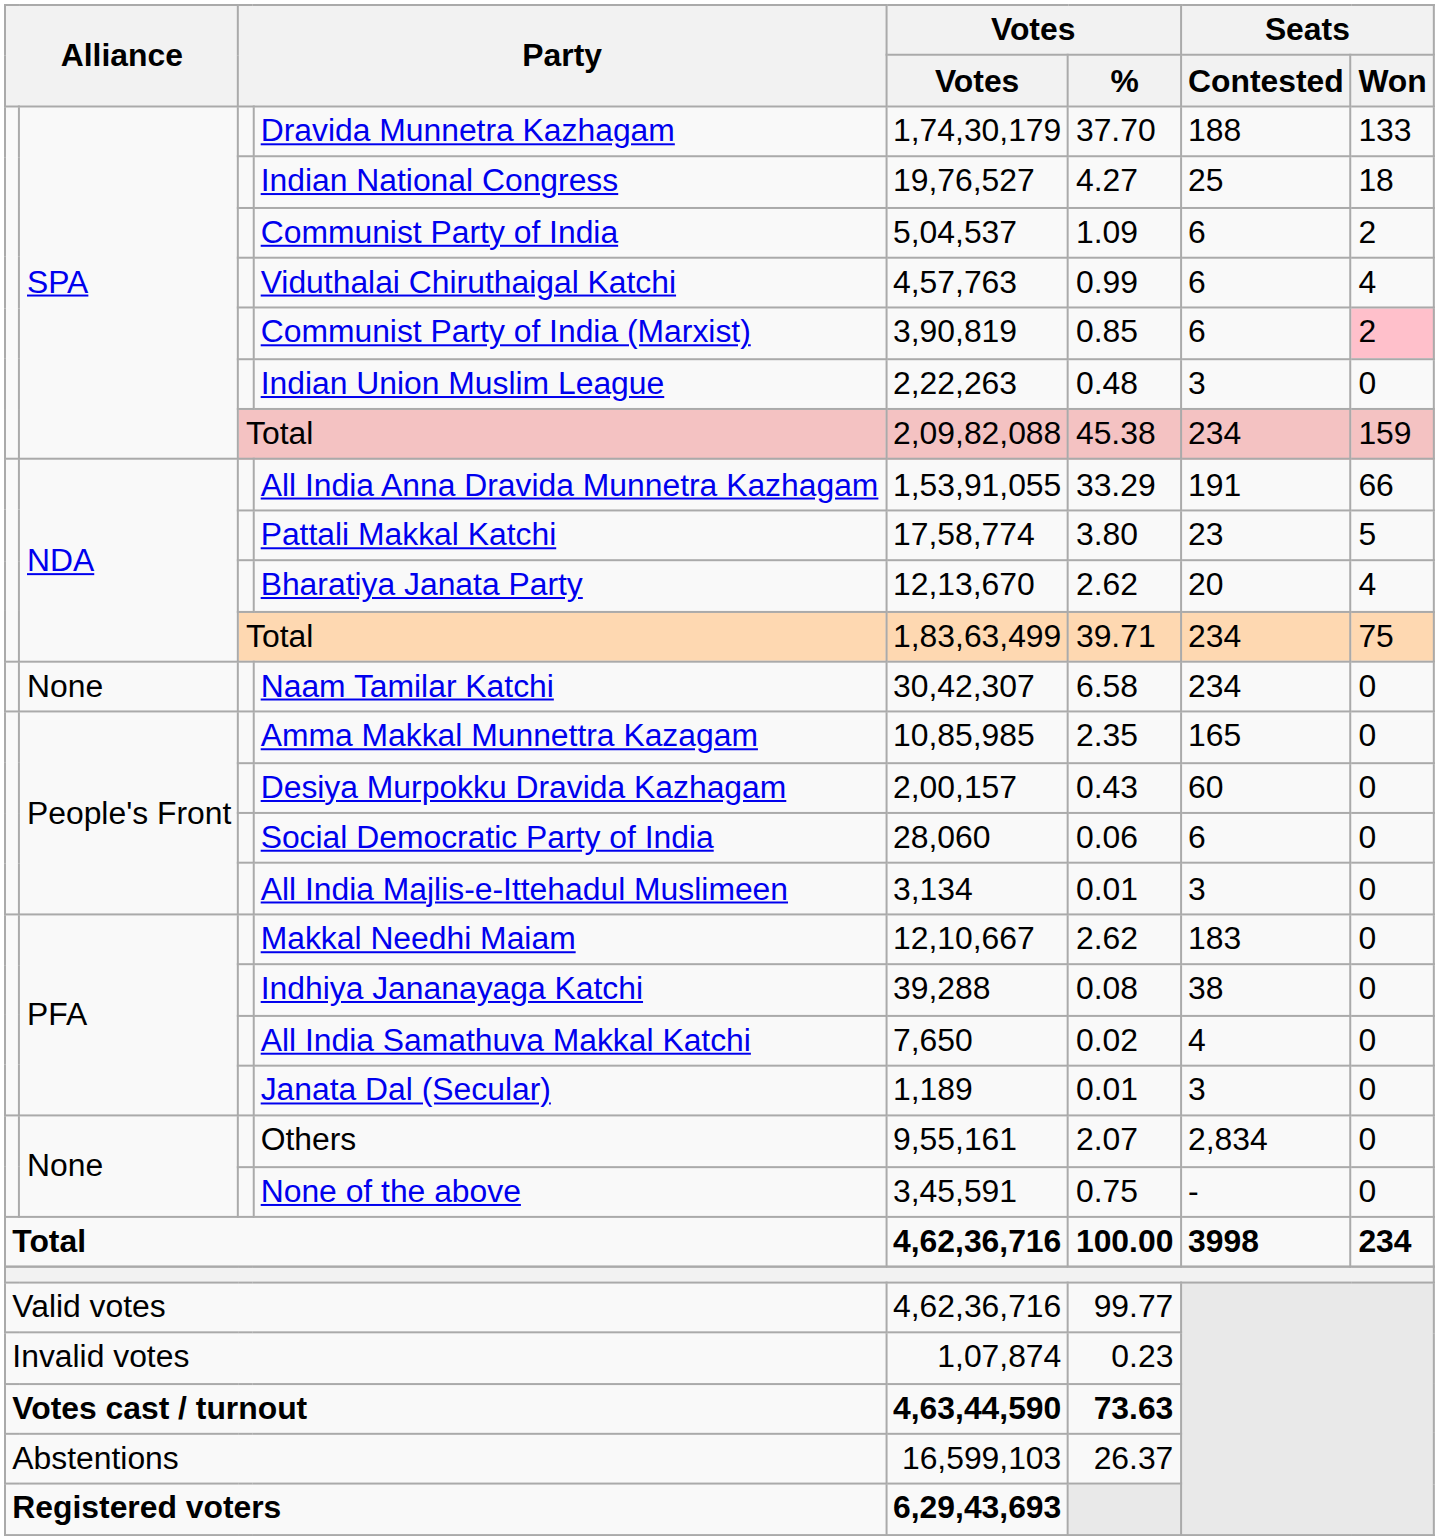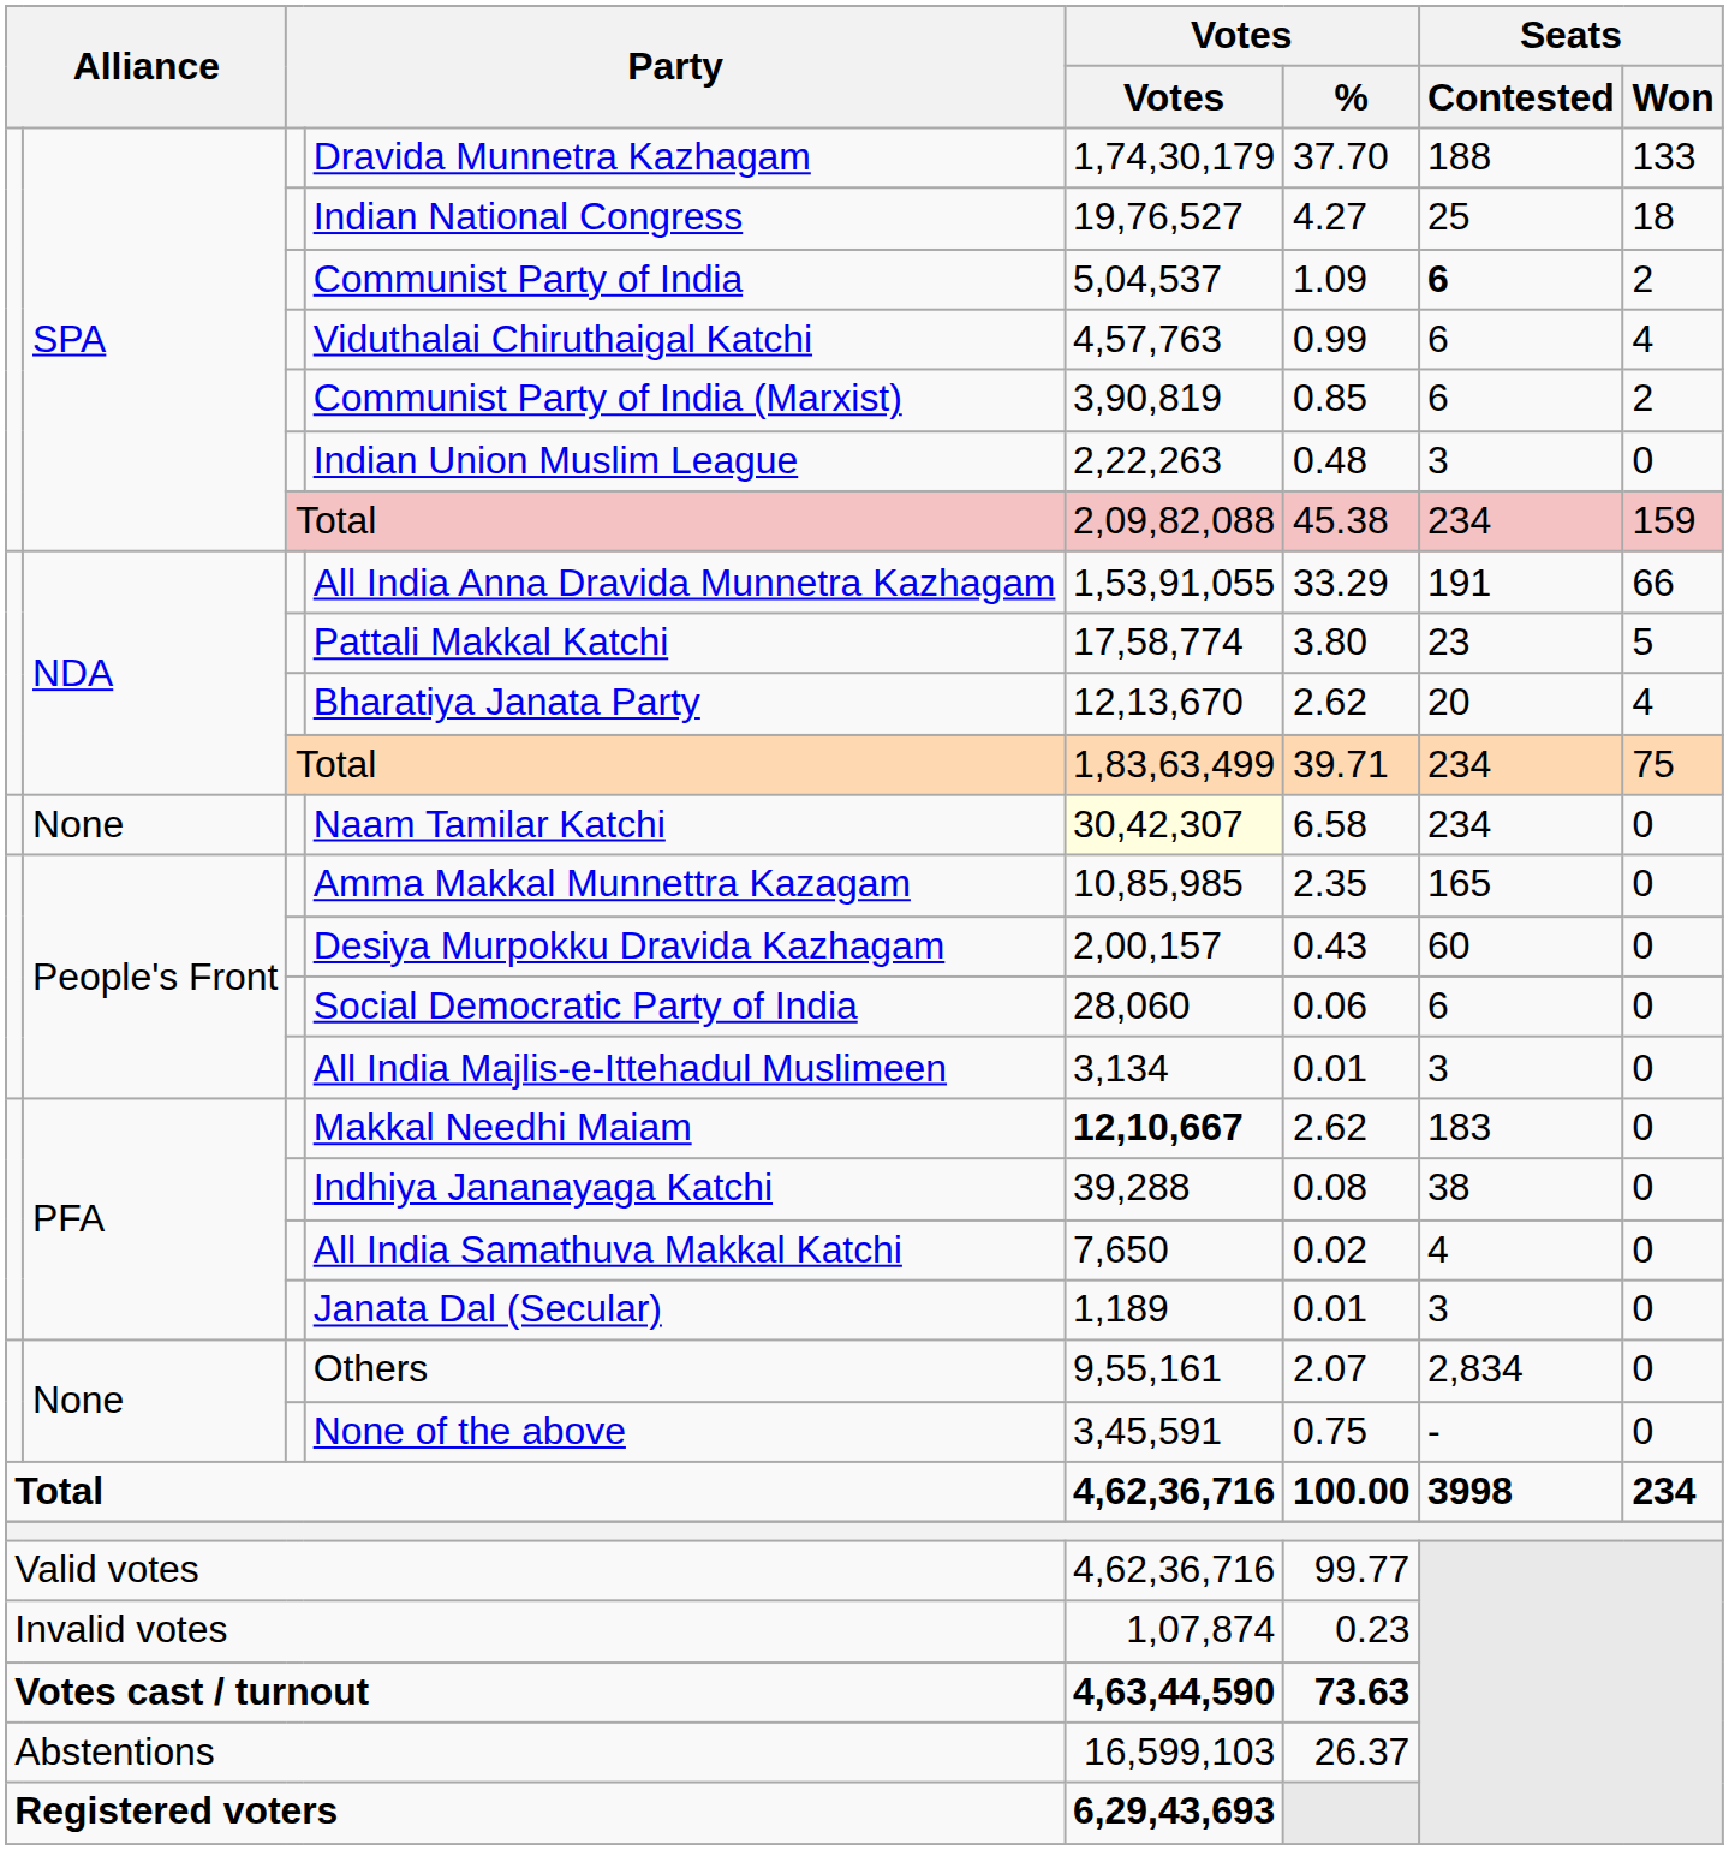Communist Party of India | Seats / Contested: normal -> bold
Communist Party of India (Marxist) | Seats / Won: pink background -> no background
Naam Tamilar Katchi | Votes: no background -> lightyellow background
Makkal Needhi Maiam | Votes: normal -> bold
